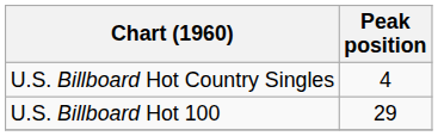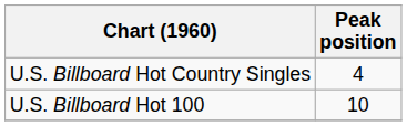U.S. Billboard Hot 100 | Peak position: 29 -> 10
